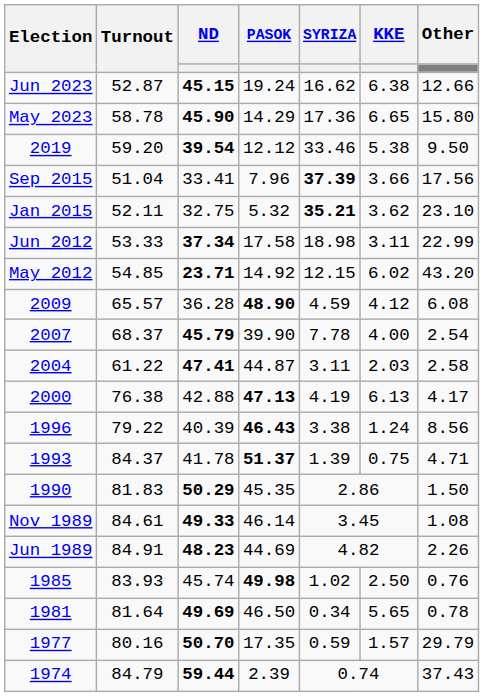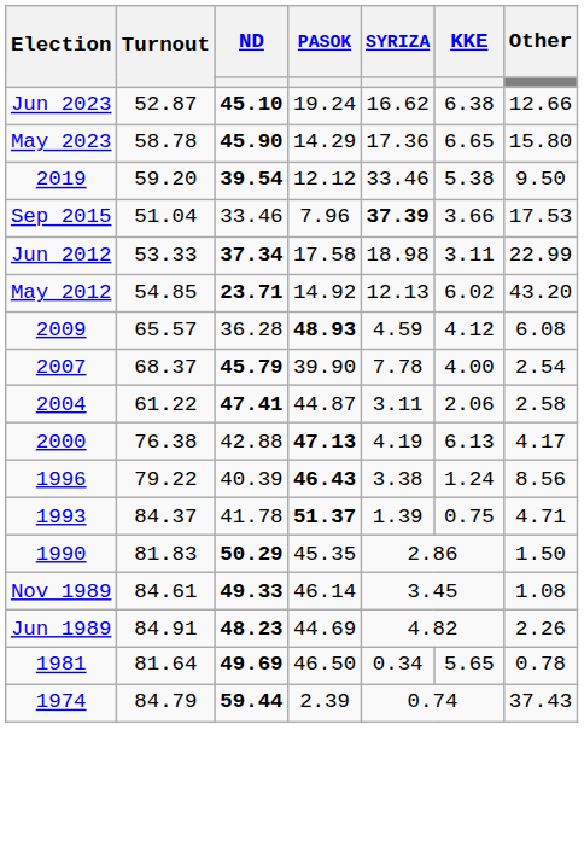Jun 2023 | ND: 45.15 -> 45.10
Sep 2015 | ND: 33.41 -> 33.46
Sep 2015 | Other: 17.56 -> 17.53
- row: Jan 2015 | 52.11 | 32.75 | 5.32 | 35.21 | 3.62 | 23.10
May 2012 | SYRIZA: 12.15 -> 12.13
2009 | PASOK: 48.90 -> 48.93
2004 | KKE: 2.03 -> 2.06
- row: 1985 | 83.93 | 45.74 | 49.98 | 1.02 | 2.50 | 0.76
- row: 1977 | 80.16 | 50.70 | 17.35 | 0.59 | 1.57 | 29.79
